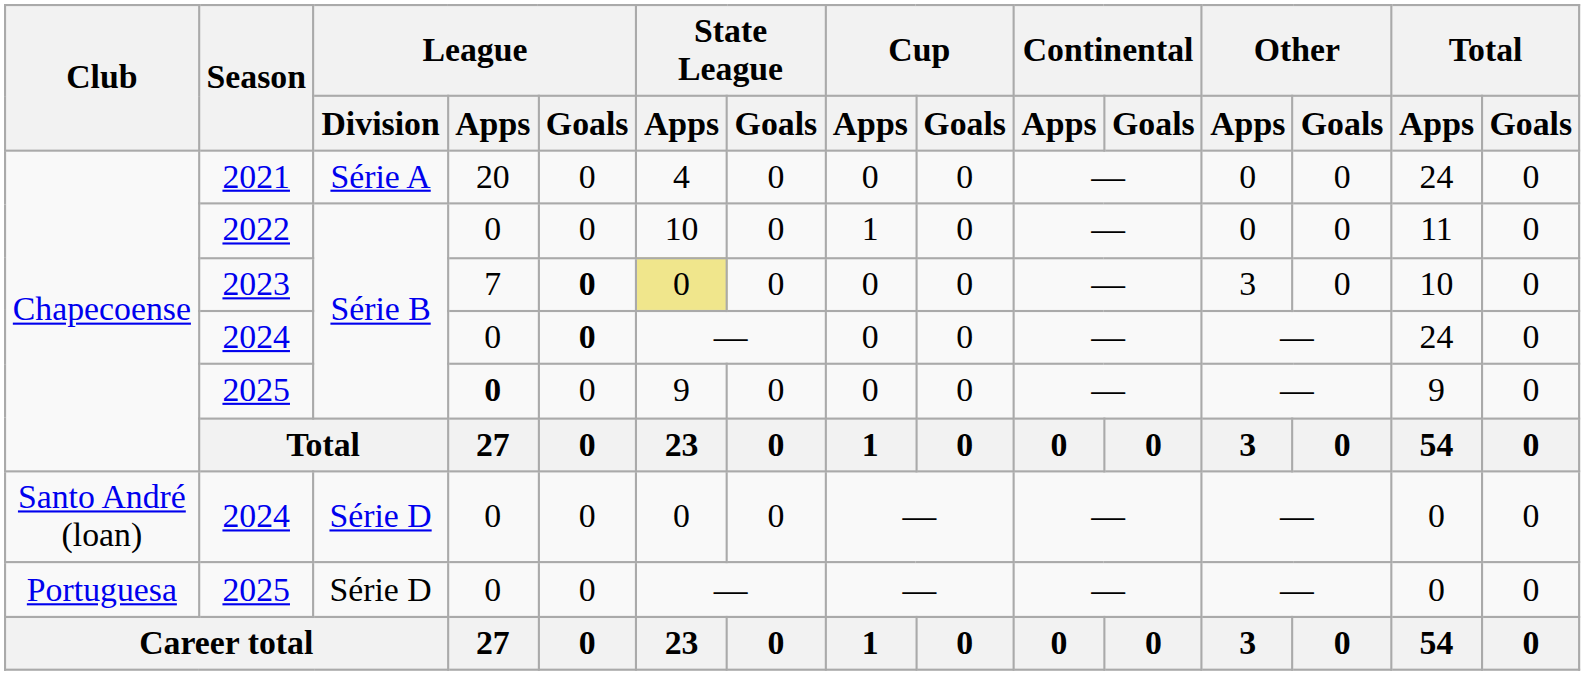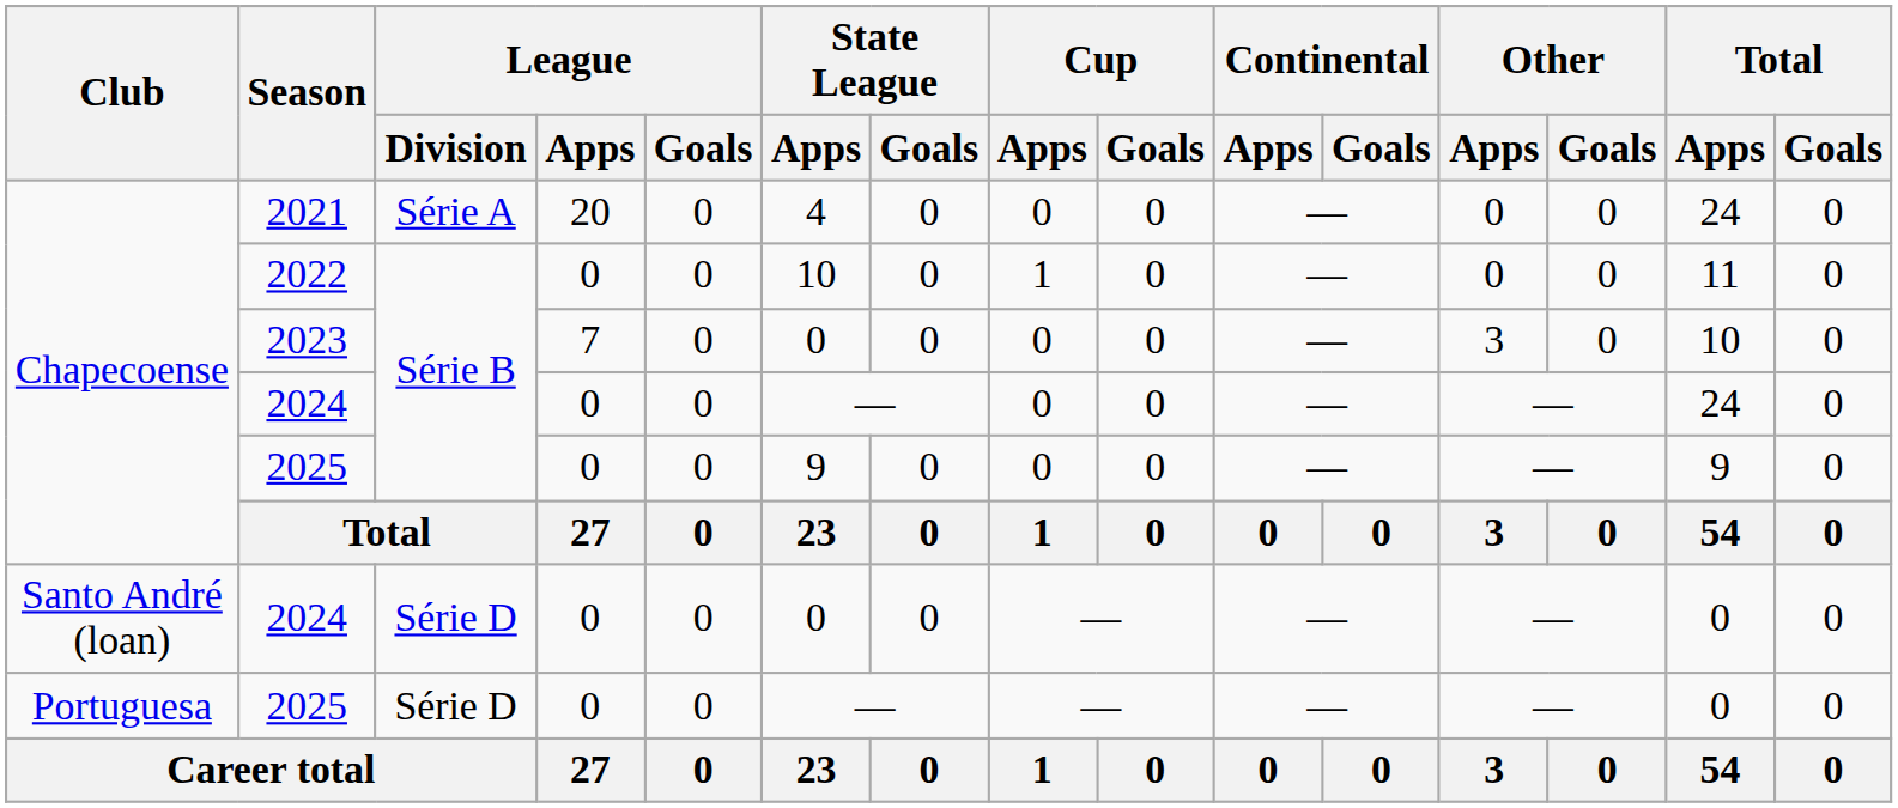2023 | League / Goals: bold -> normal
2023 | State League / Apps: khaki background -> no background
Chapecoense / 2024 | League / Goals: bold -> normal
Chapecoense / 2025 | League / Apps: bold -> normal
